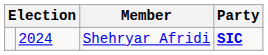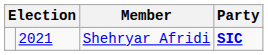Shehryar Afridi | column 2: 2024 -> 2021
